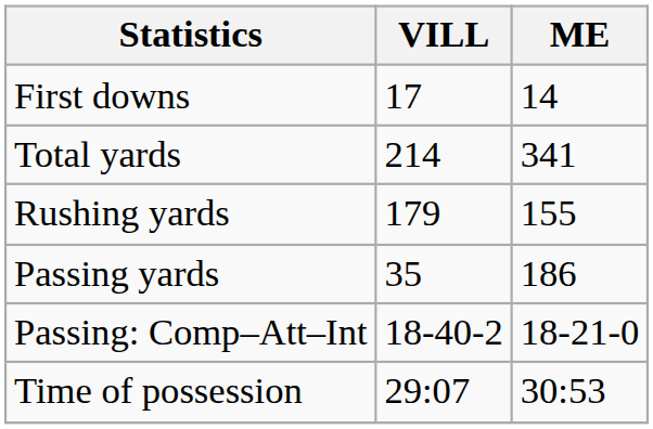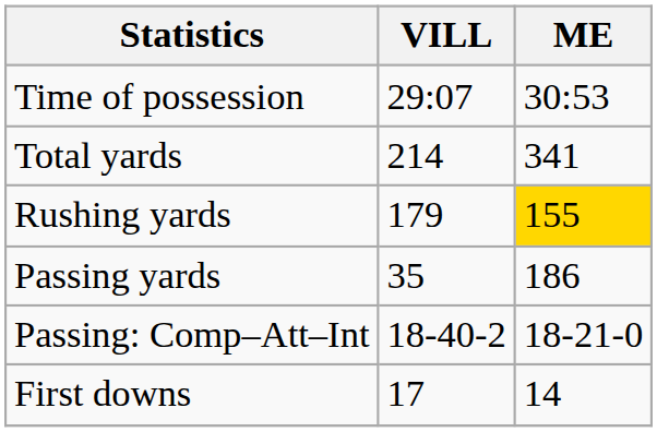rows swapped: First downs <-> Time of possession
Rushing yards | ME: no background -> gold background
